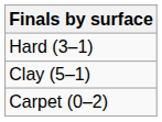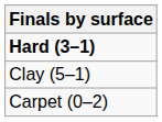row 2 | column 1: normal -> bold
